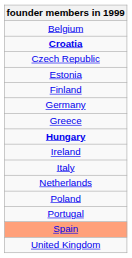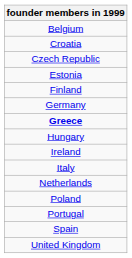row 3 | column 1: bold -> normal
row 8 | column 1: normal -> bold
row 9 | column 1: bold -> normal
row 15 | column 1: lightsalmon background -> no background
